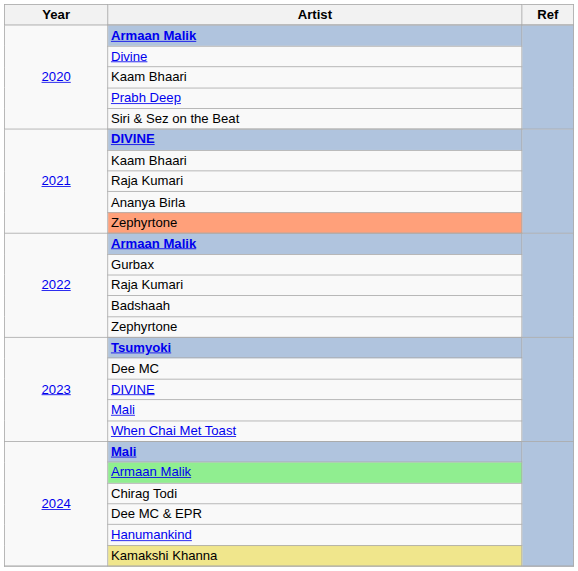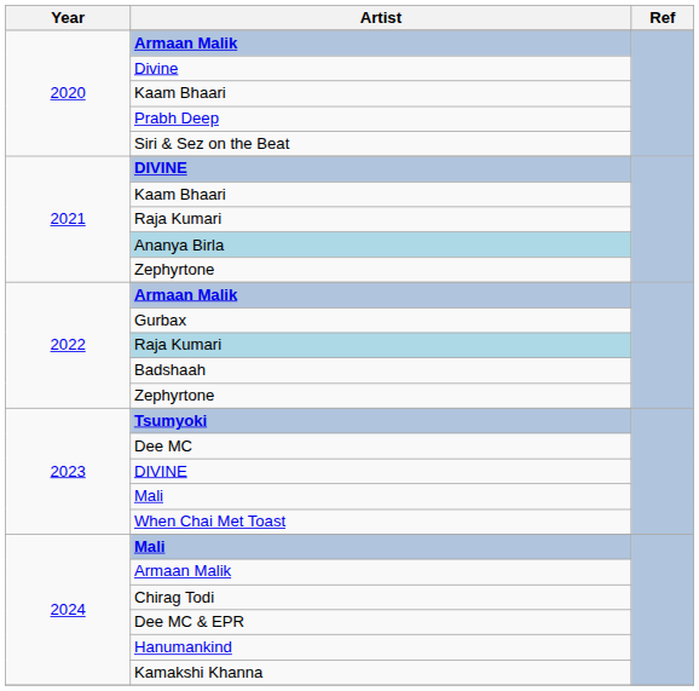Ananya Birla | Artist: no background -> lightblue background
2021 / Zephyrtone | Artist: lightsalmon background -> no background
2022 / Raja Kumari | Artist: no background -> lightblue background
2024 / Armaan Malik | Artist: lightgreen background -> no background
Kamakshi Khanna | Artist: khaki background -> no background
